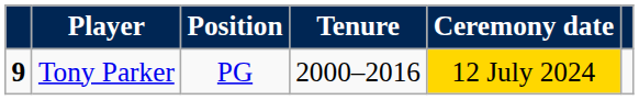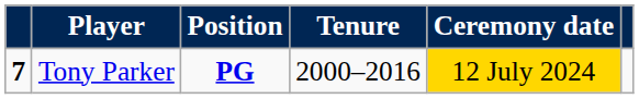Tony Parker | column 1: 9 -> 7
Tony Parker | Position: normal -> bold
